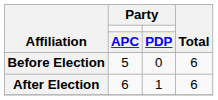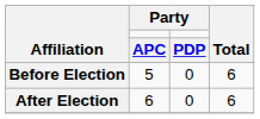After Election | column 3: 1 -> 0
